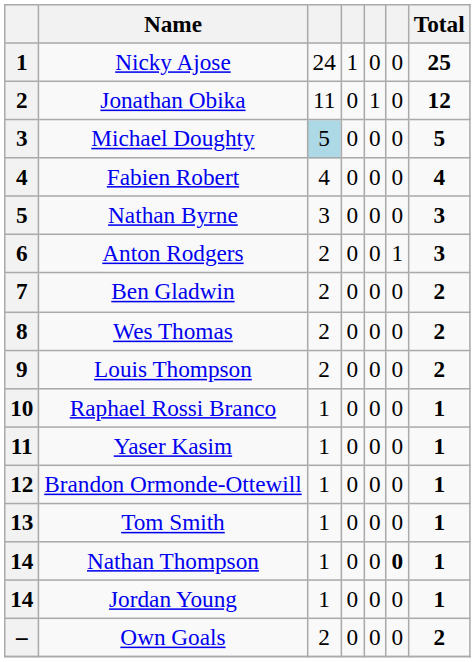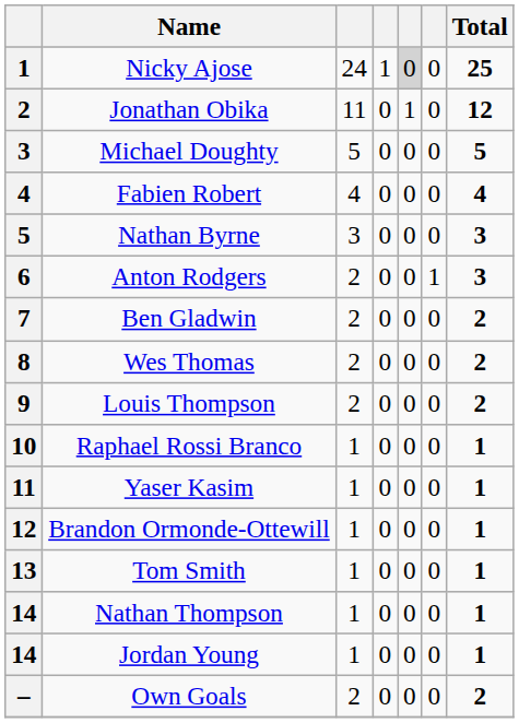Nicky Ajose | column 5: no background -> lightgrey background
Michael Doughty | column 3: lightblue background -> no background
Nathan Thompson | column 6: bold -> normal
